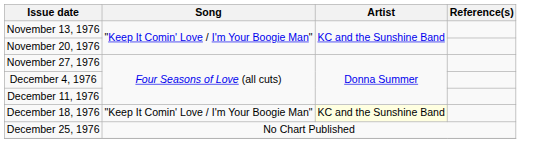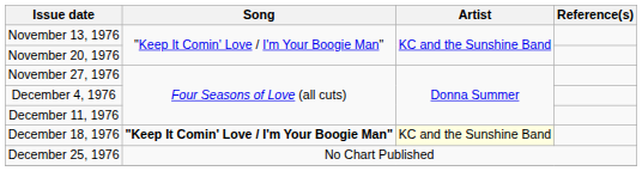December 18, 1976 | Song: normal -> bold
